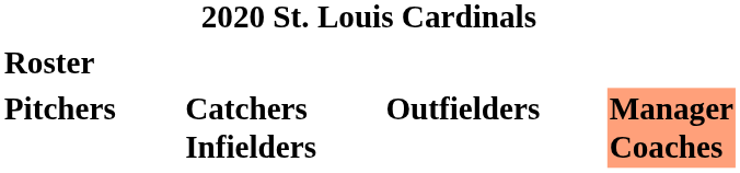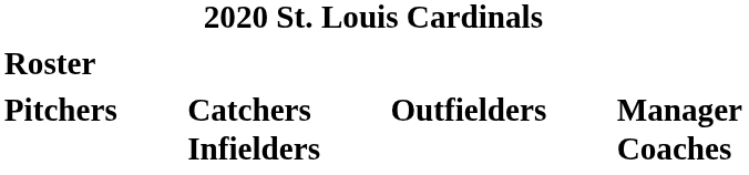Pitchers | column 4: lightsalmon background -> no background
